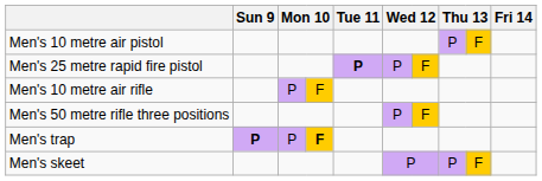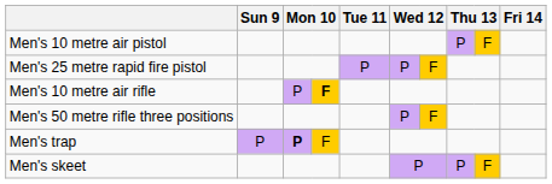Men's 25 metre rapid fire pistol | Tue 11: bold -> normal
Men's 10 metre air rifle | column 4: normal -> bold
Men's trap | Sun 9: bold -> normal
Men's trap | column 3: normal -> bold
Men's trap | column 4: bold -> normal
